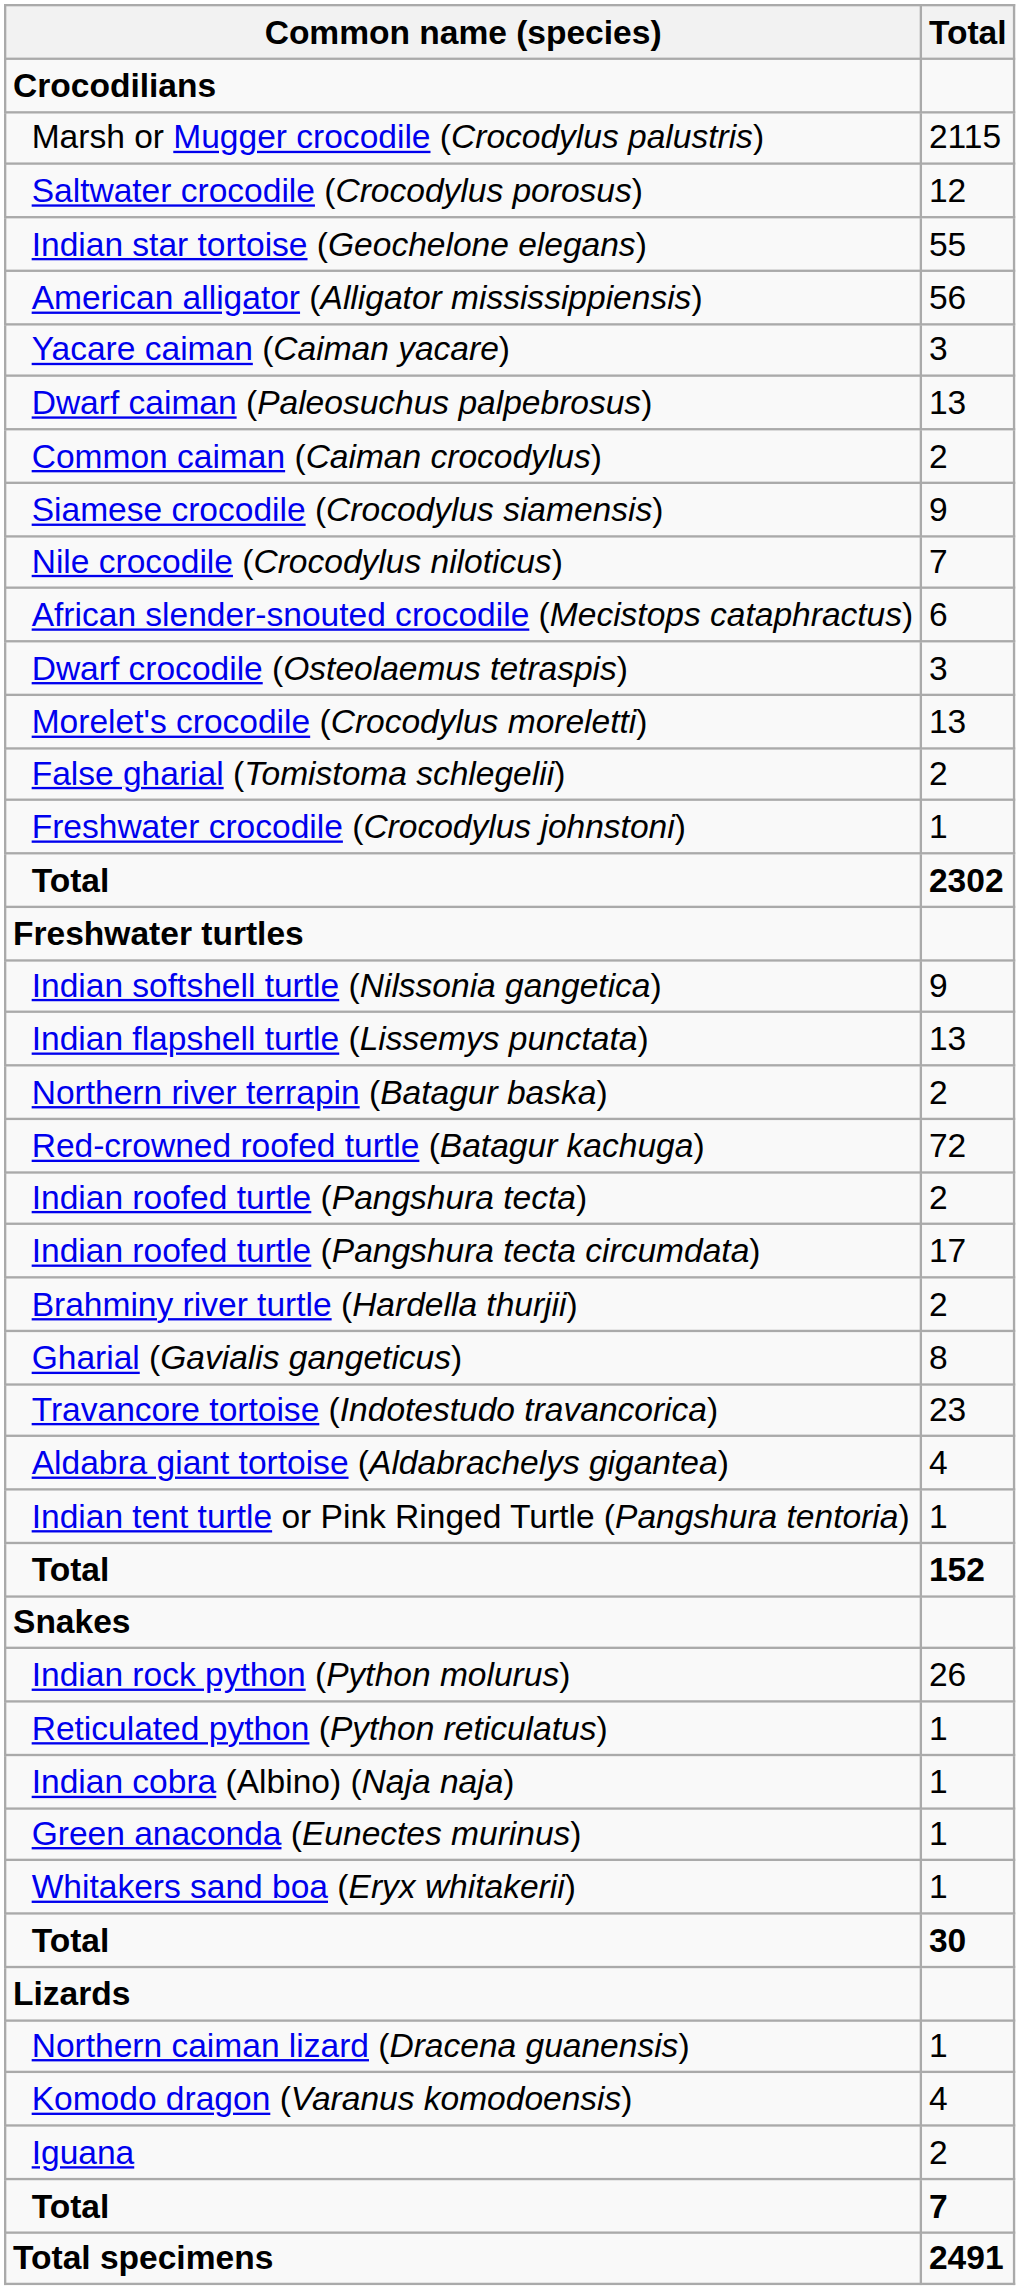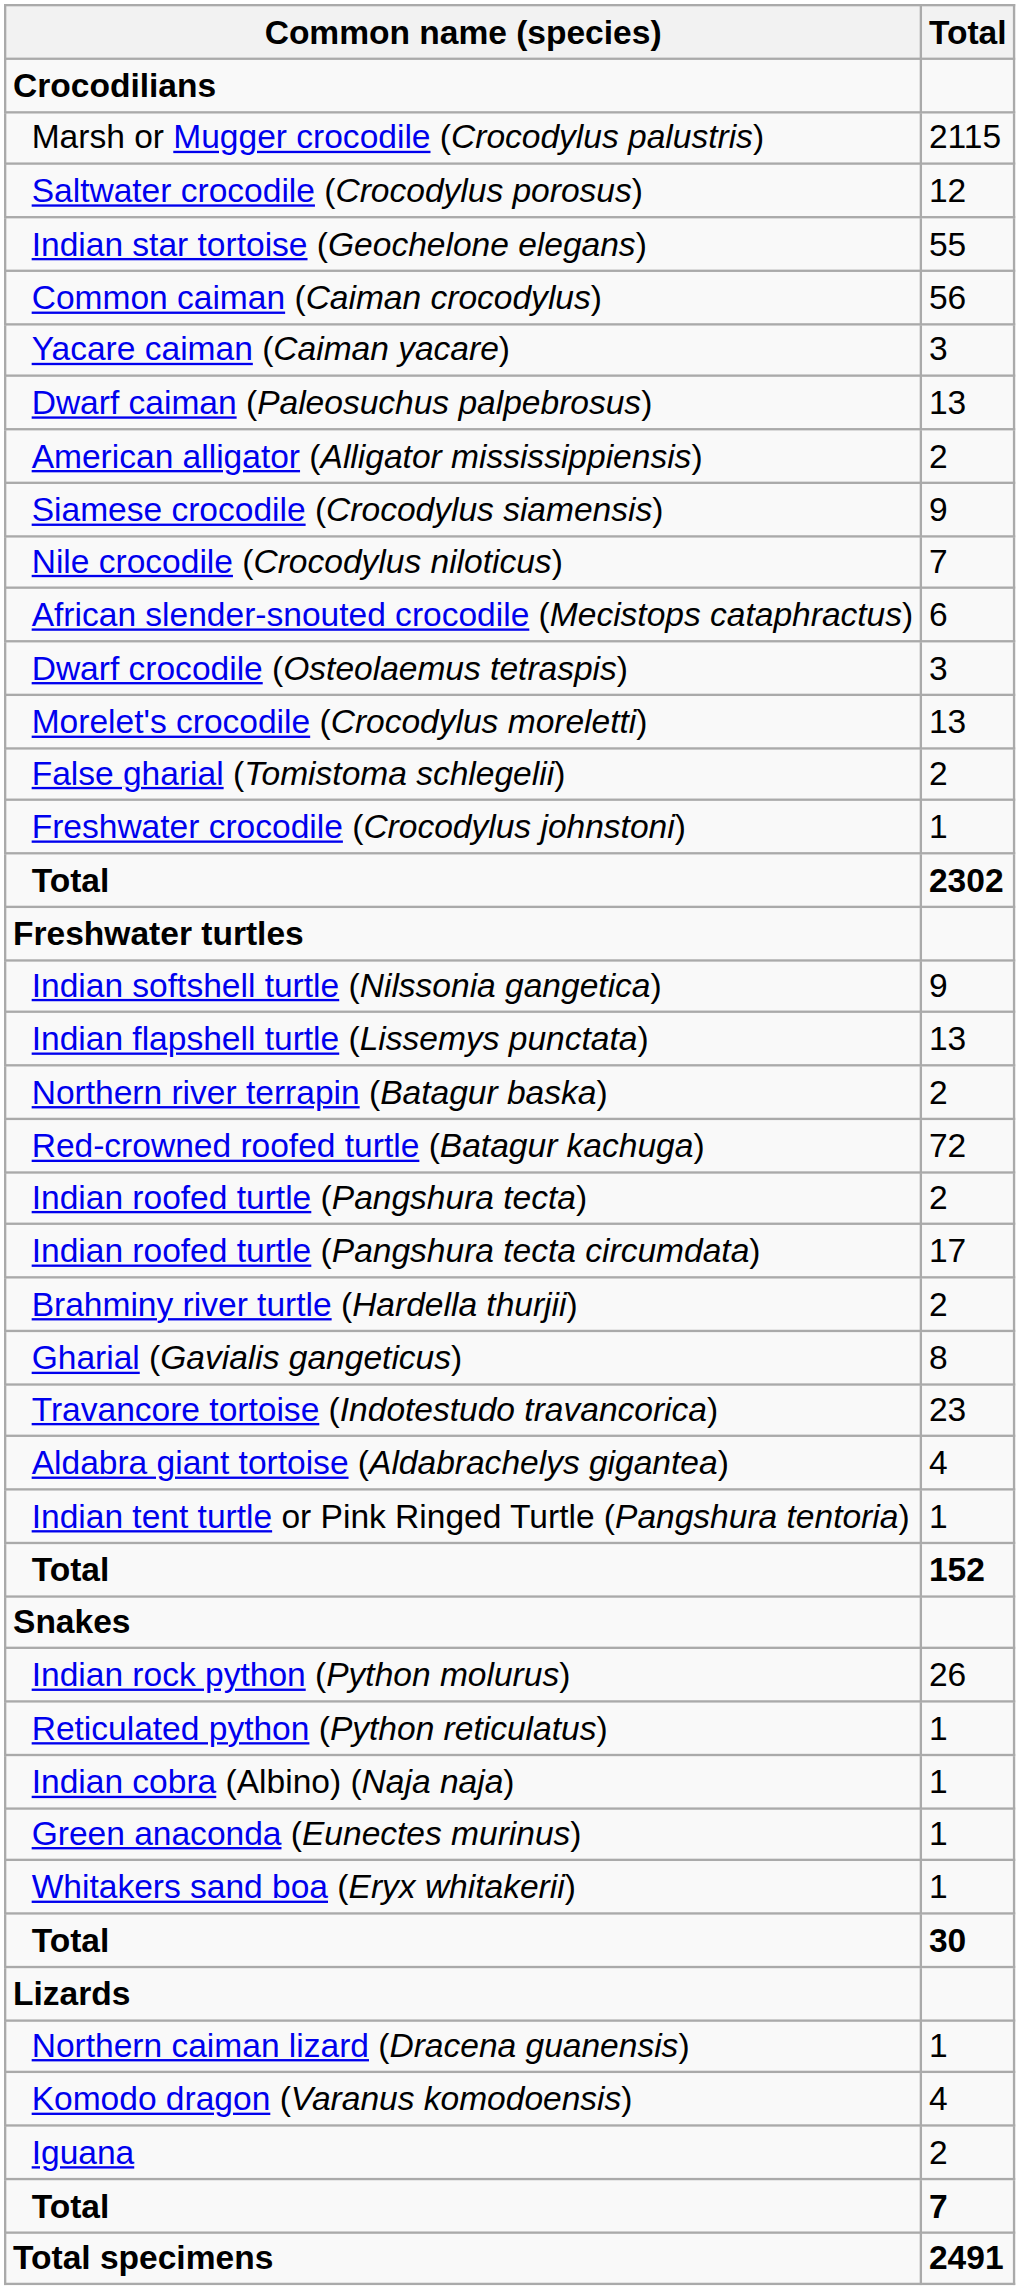row 6 | Common name (species): American alligator (Alligator mississippiensis) -> Common caiman (Caiman crocodylus)
row 9 | Common name (species): Common caiman (Caiman crocodylus) -> American alligator (Alligator mississippiensis)
